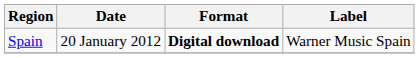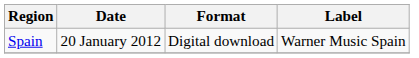Spain | Format: bold -> normal
